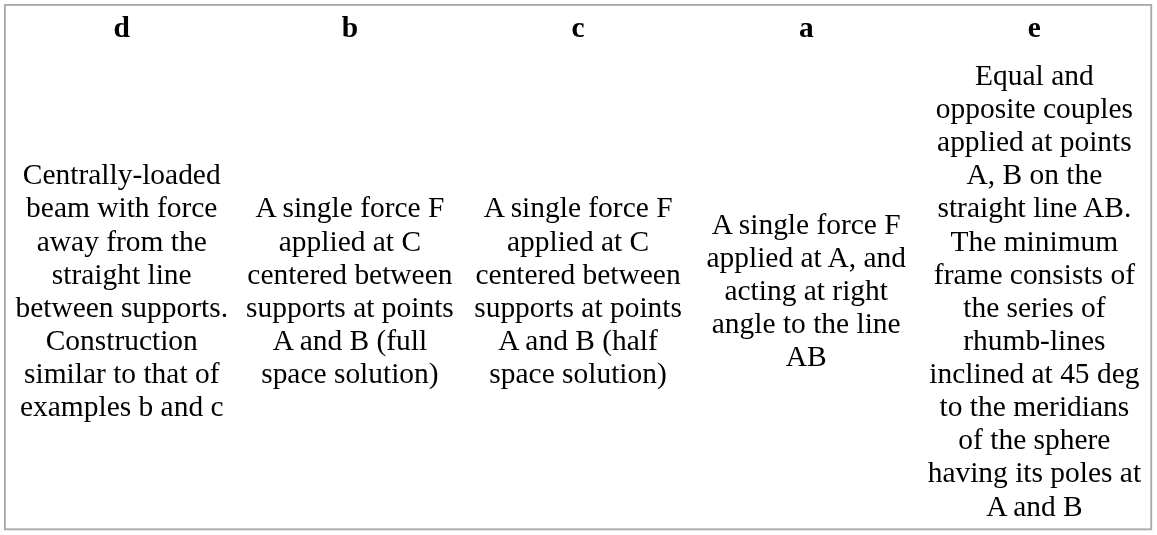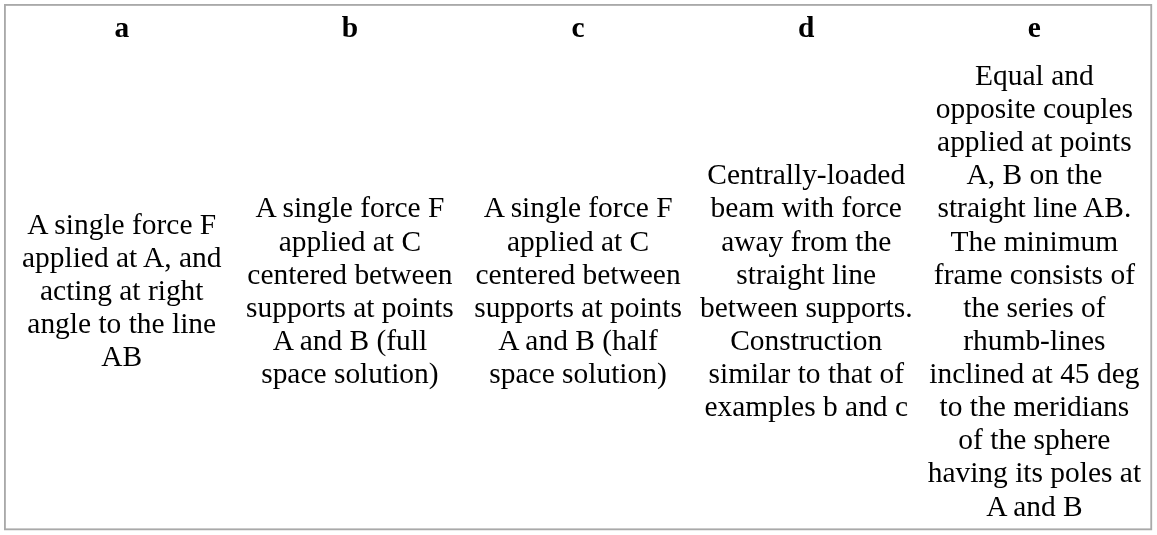columns swapped: a <-> d
